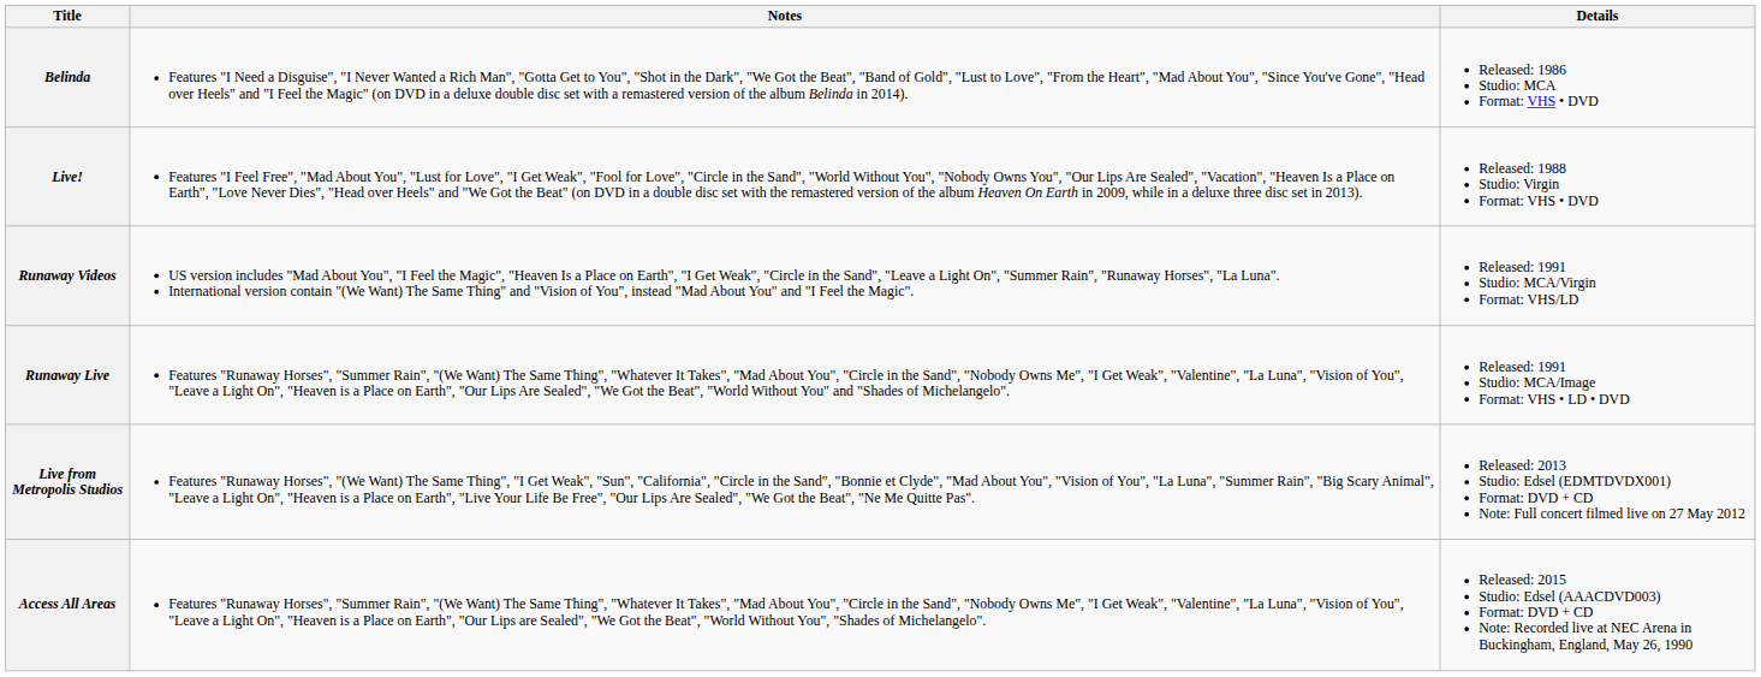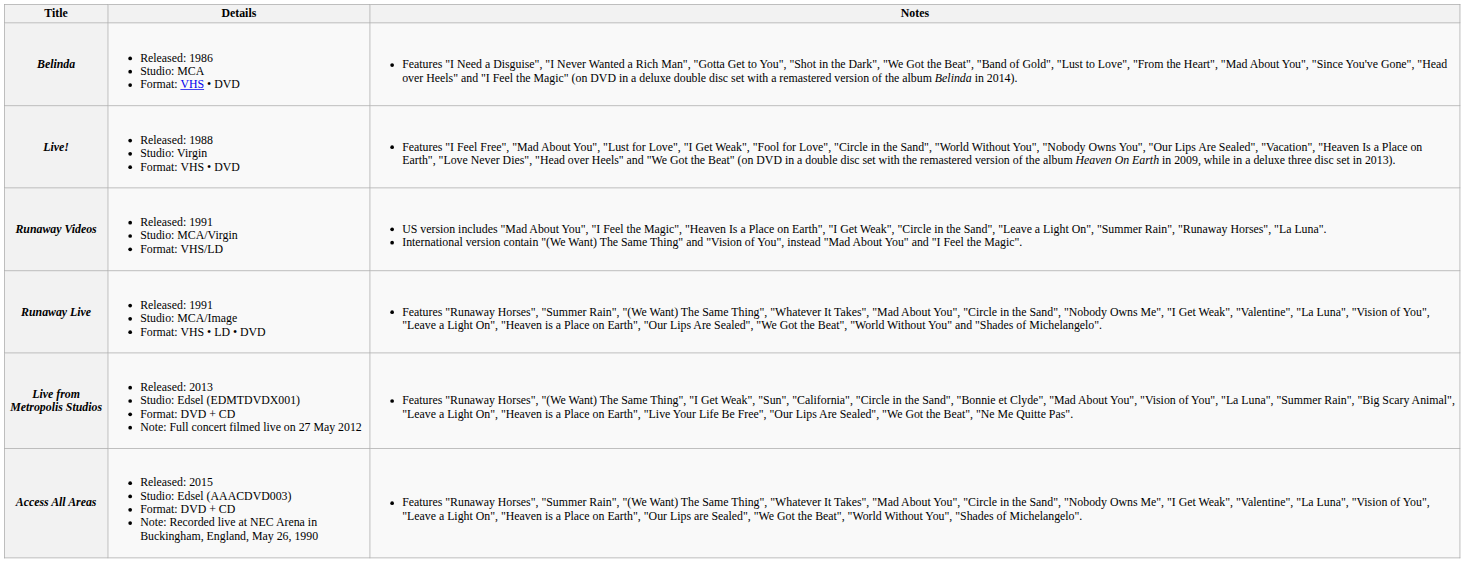columns swapped: Details <-> Notes
